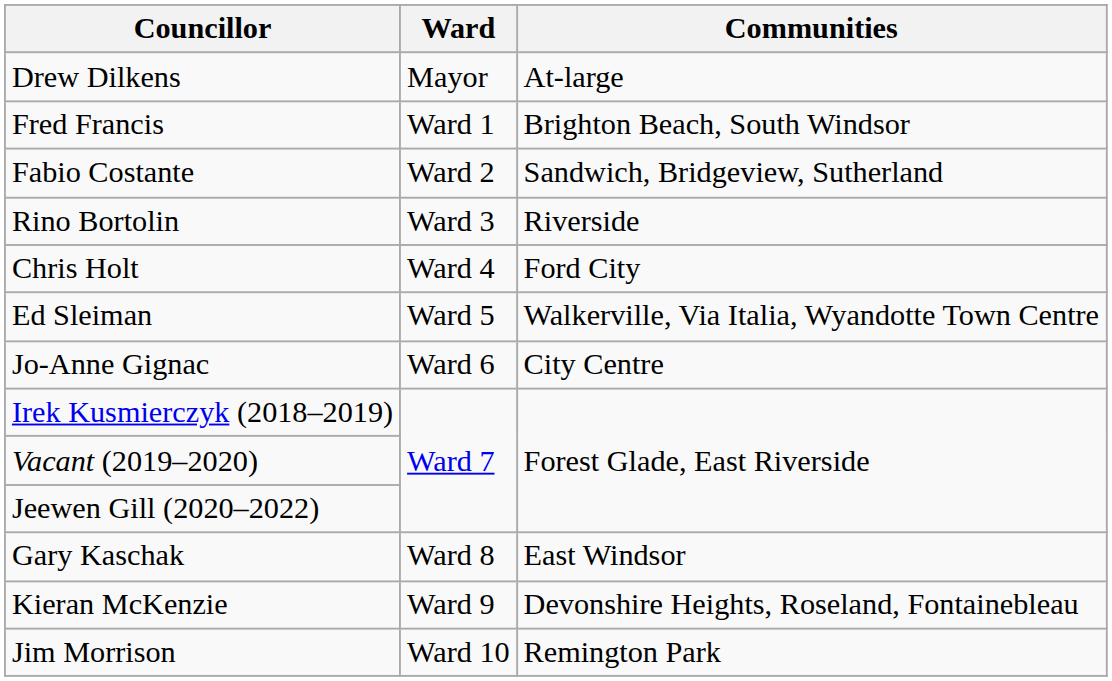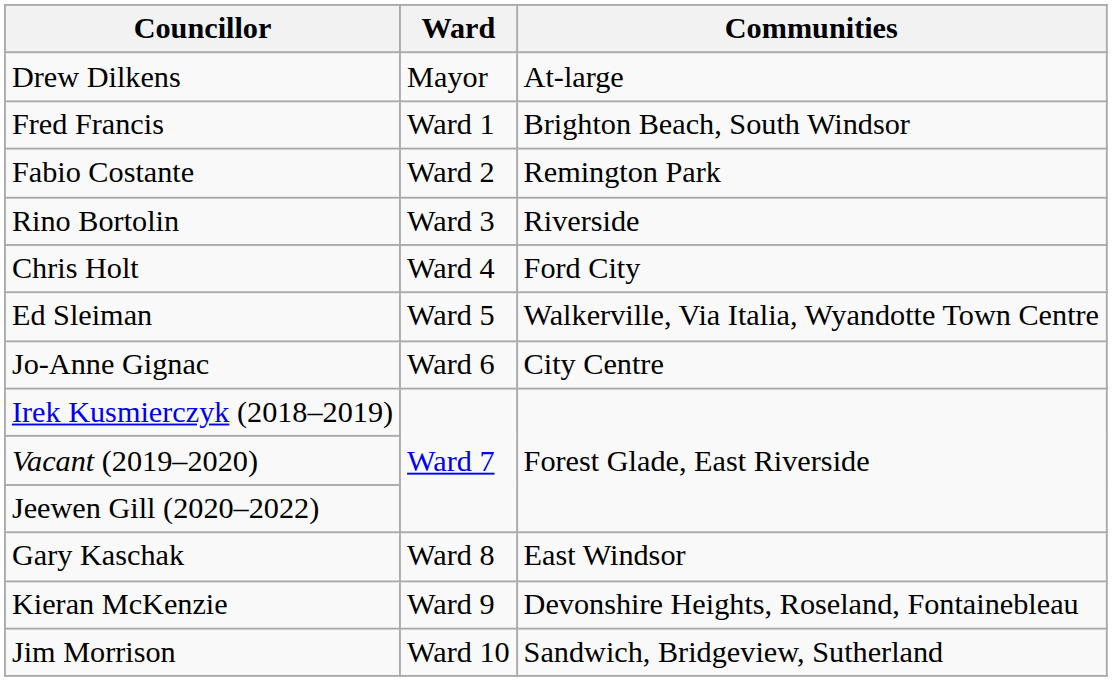Fabio Costante | Communities: Sandwich, Bridgeview, Sutherland -> Remington Park
Jim Morrison | Communities: Remington Park -> Sandwich, Bridgeview, Sutherland
